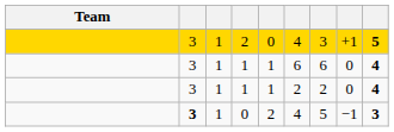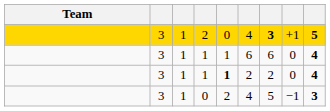row 2 | column 7: normal -> bold
row 4 | column 5: normal -> bold
row 5 | column 2: bold -> normal
